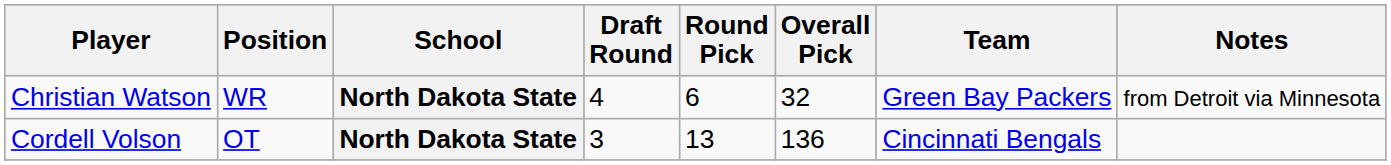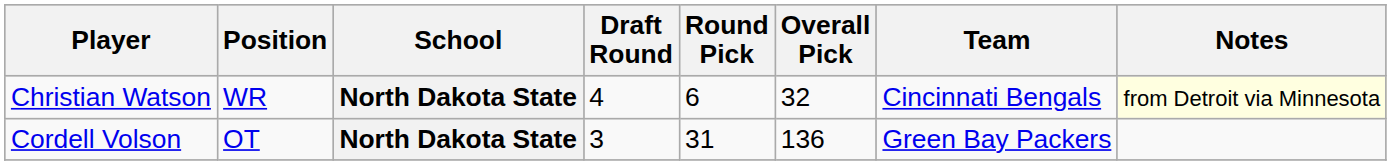Christian Watson | Team: Green Bay Packers -> Cincinnati Bengals
Christian Watson | Notes: no background -> lightyellow background
Cordell Volson | Round Pick: 13 -> 31
Cordell Volson | Team: Cincinnati Bengals -> Green Bay Packers
